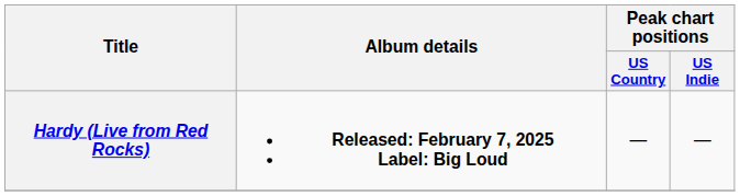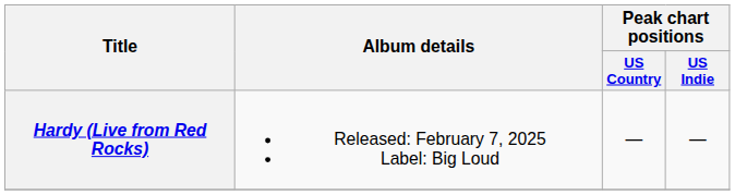Hardy (Live from Red Rocks) | Album details: bold -> normal
